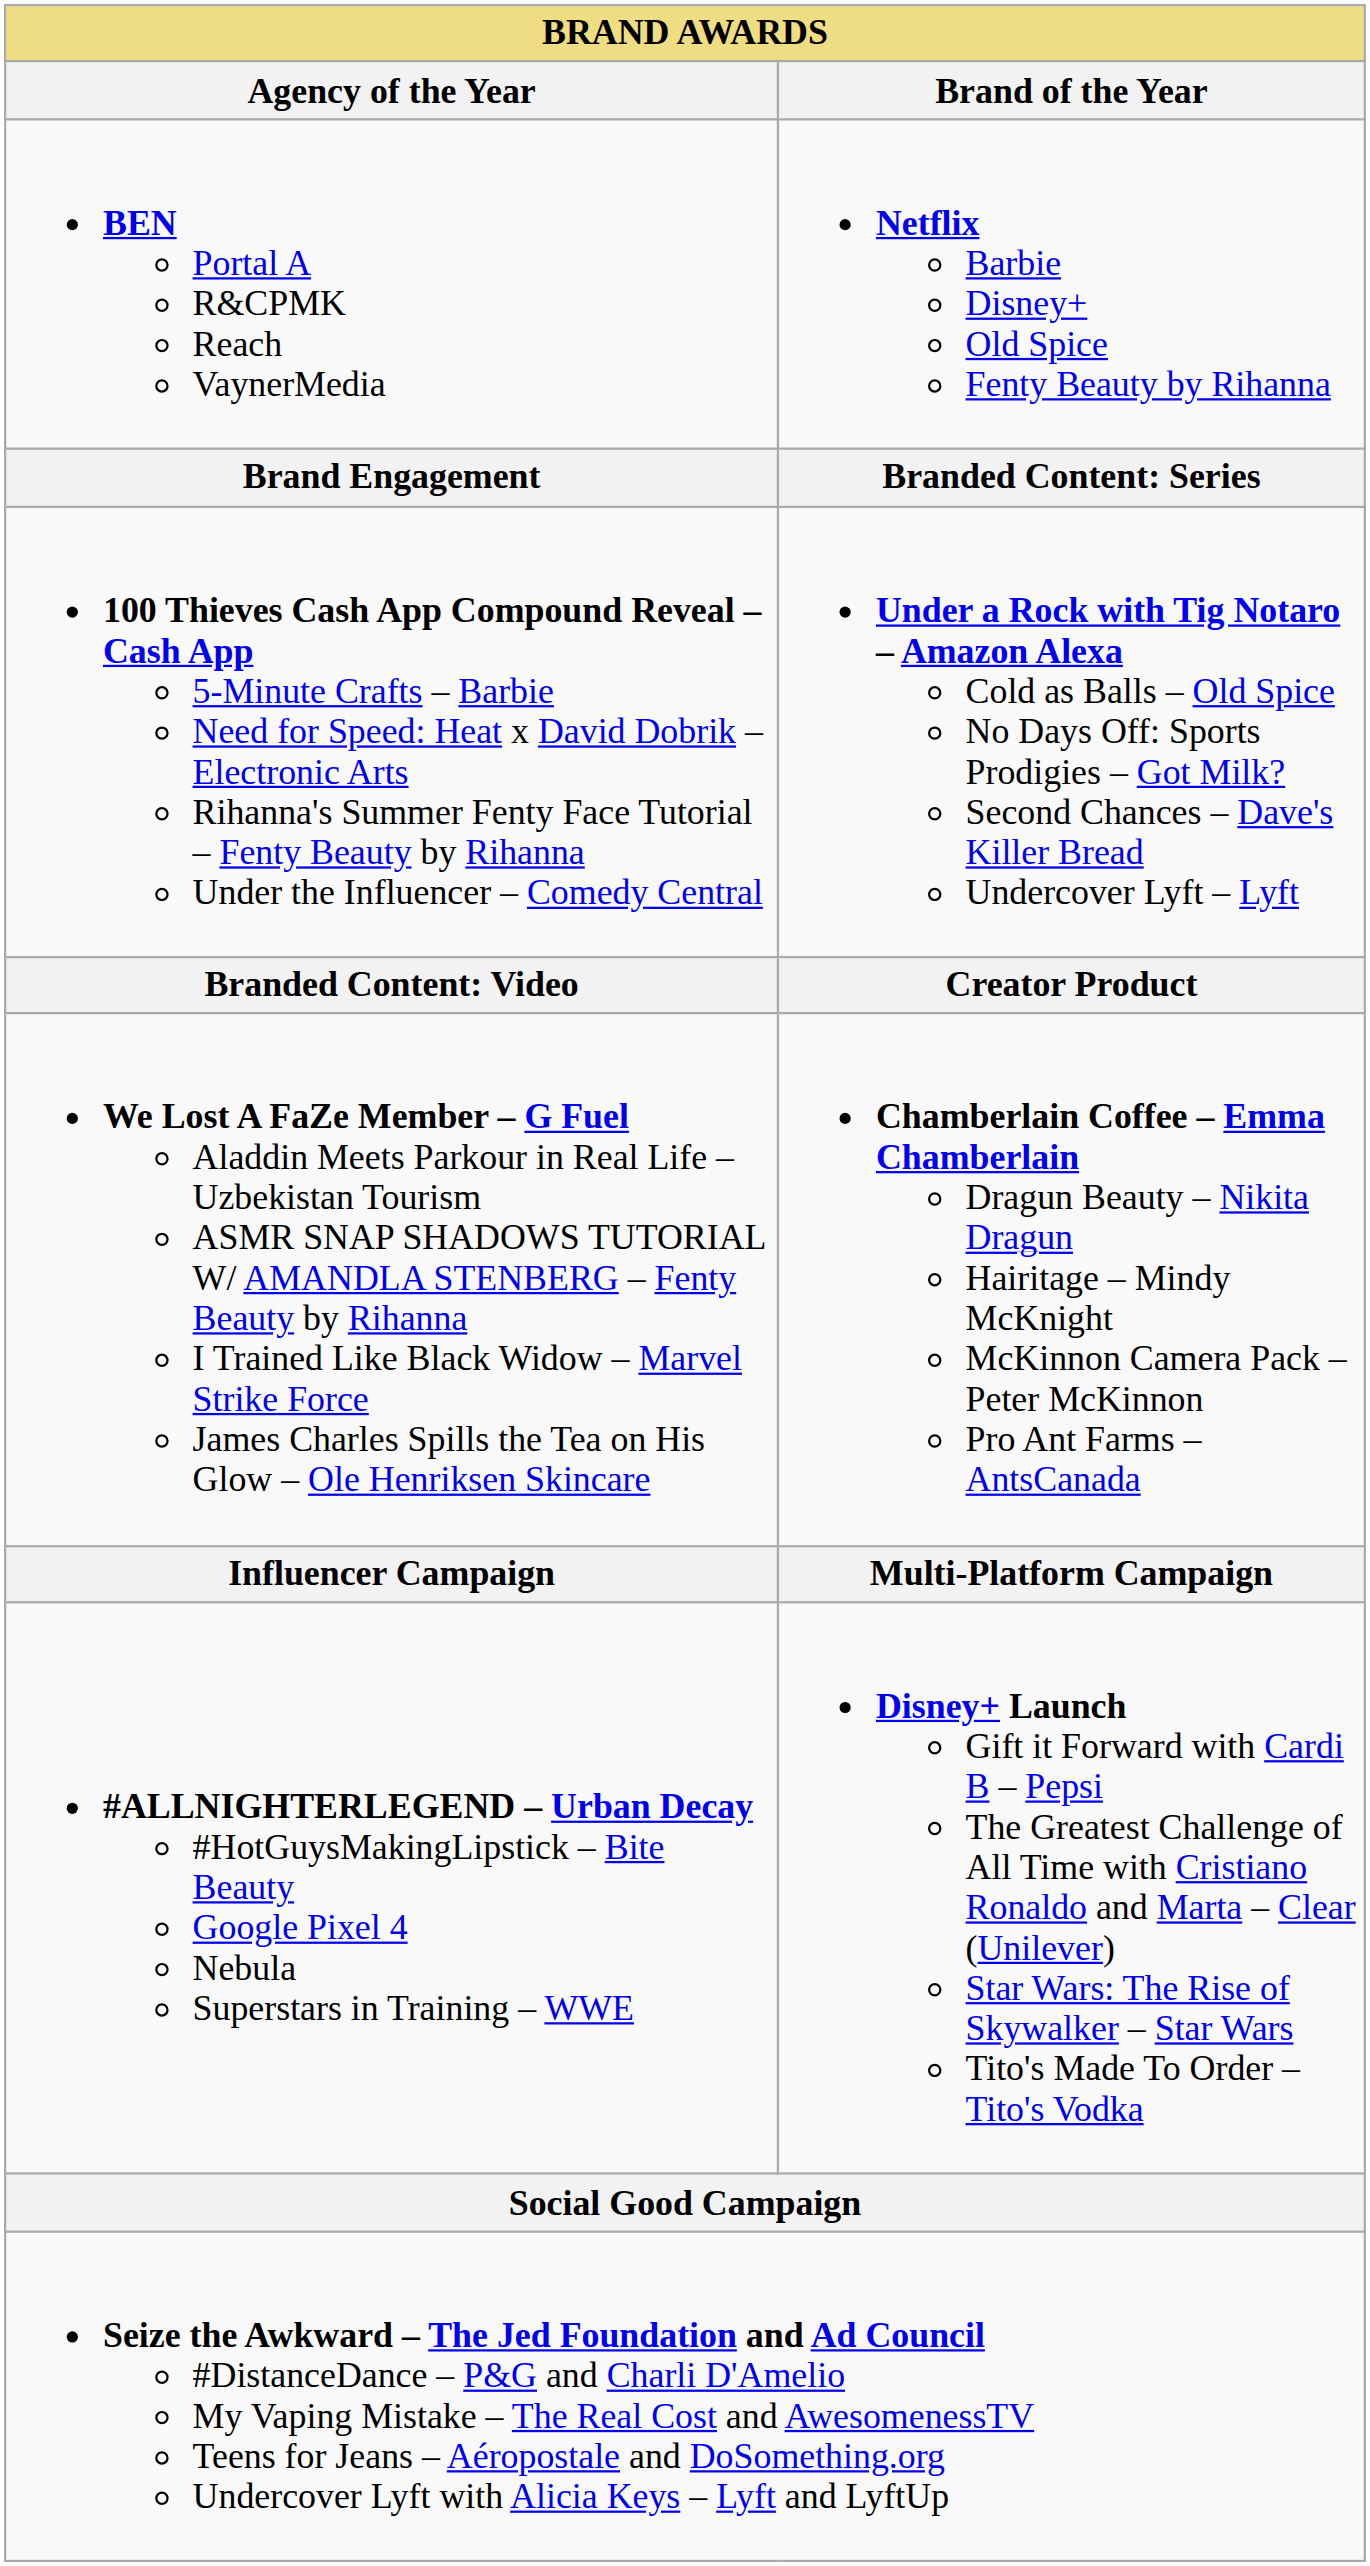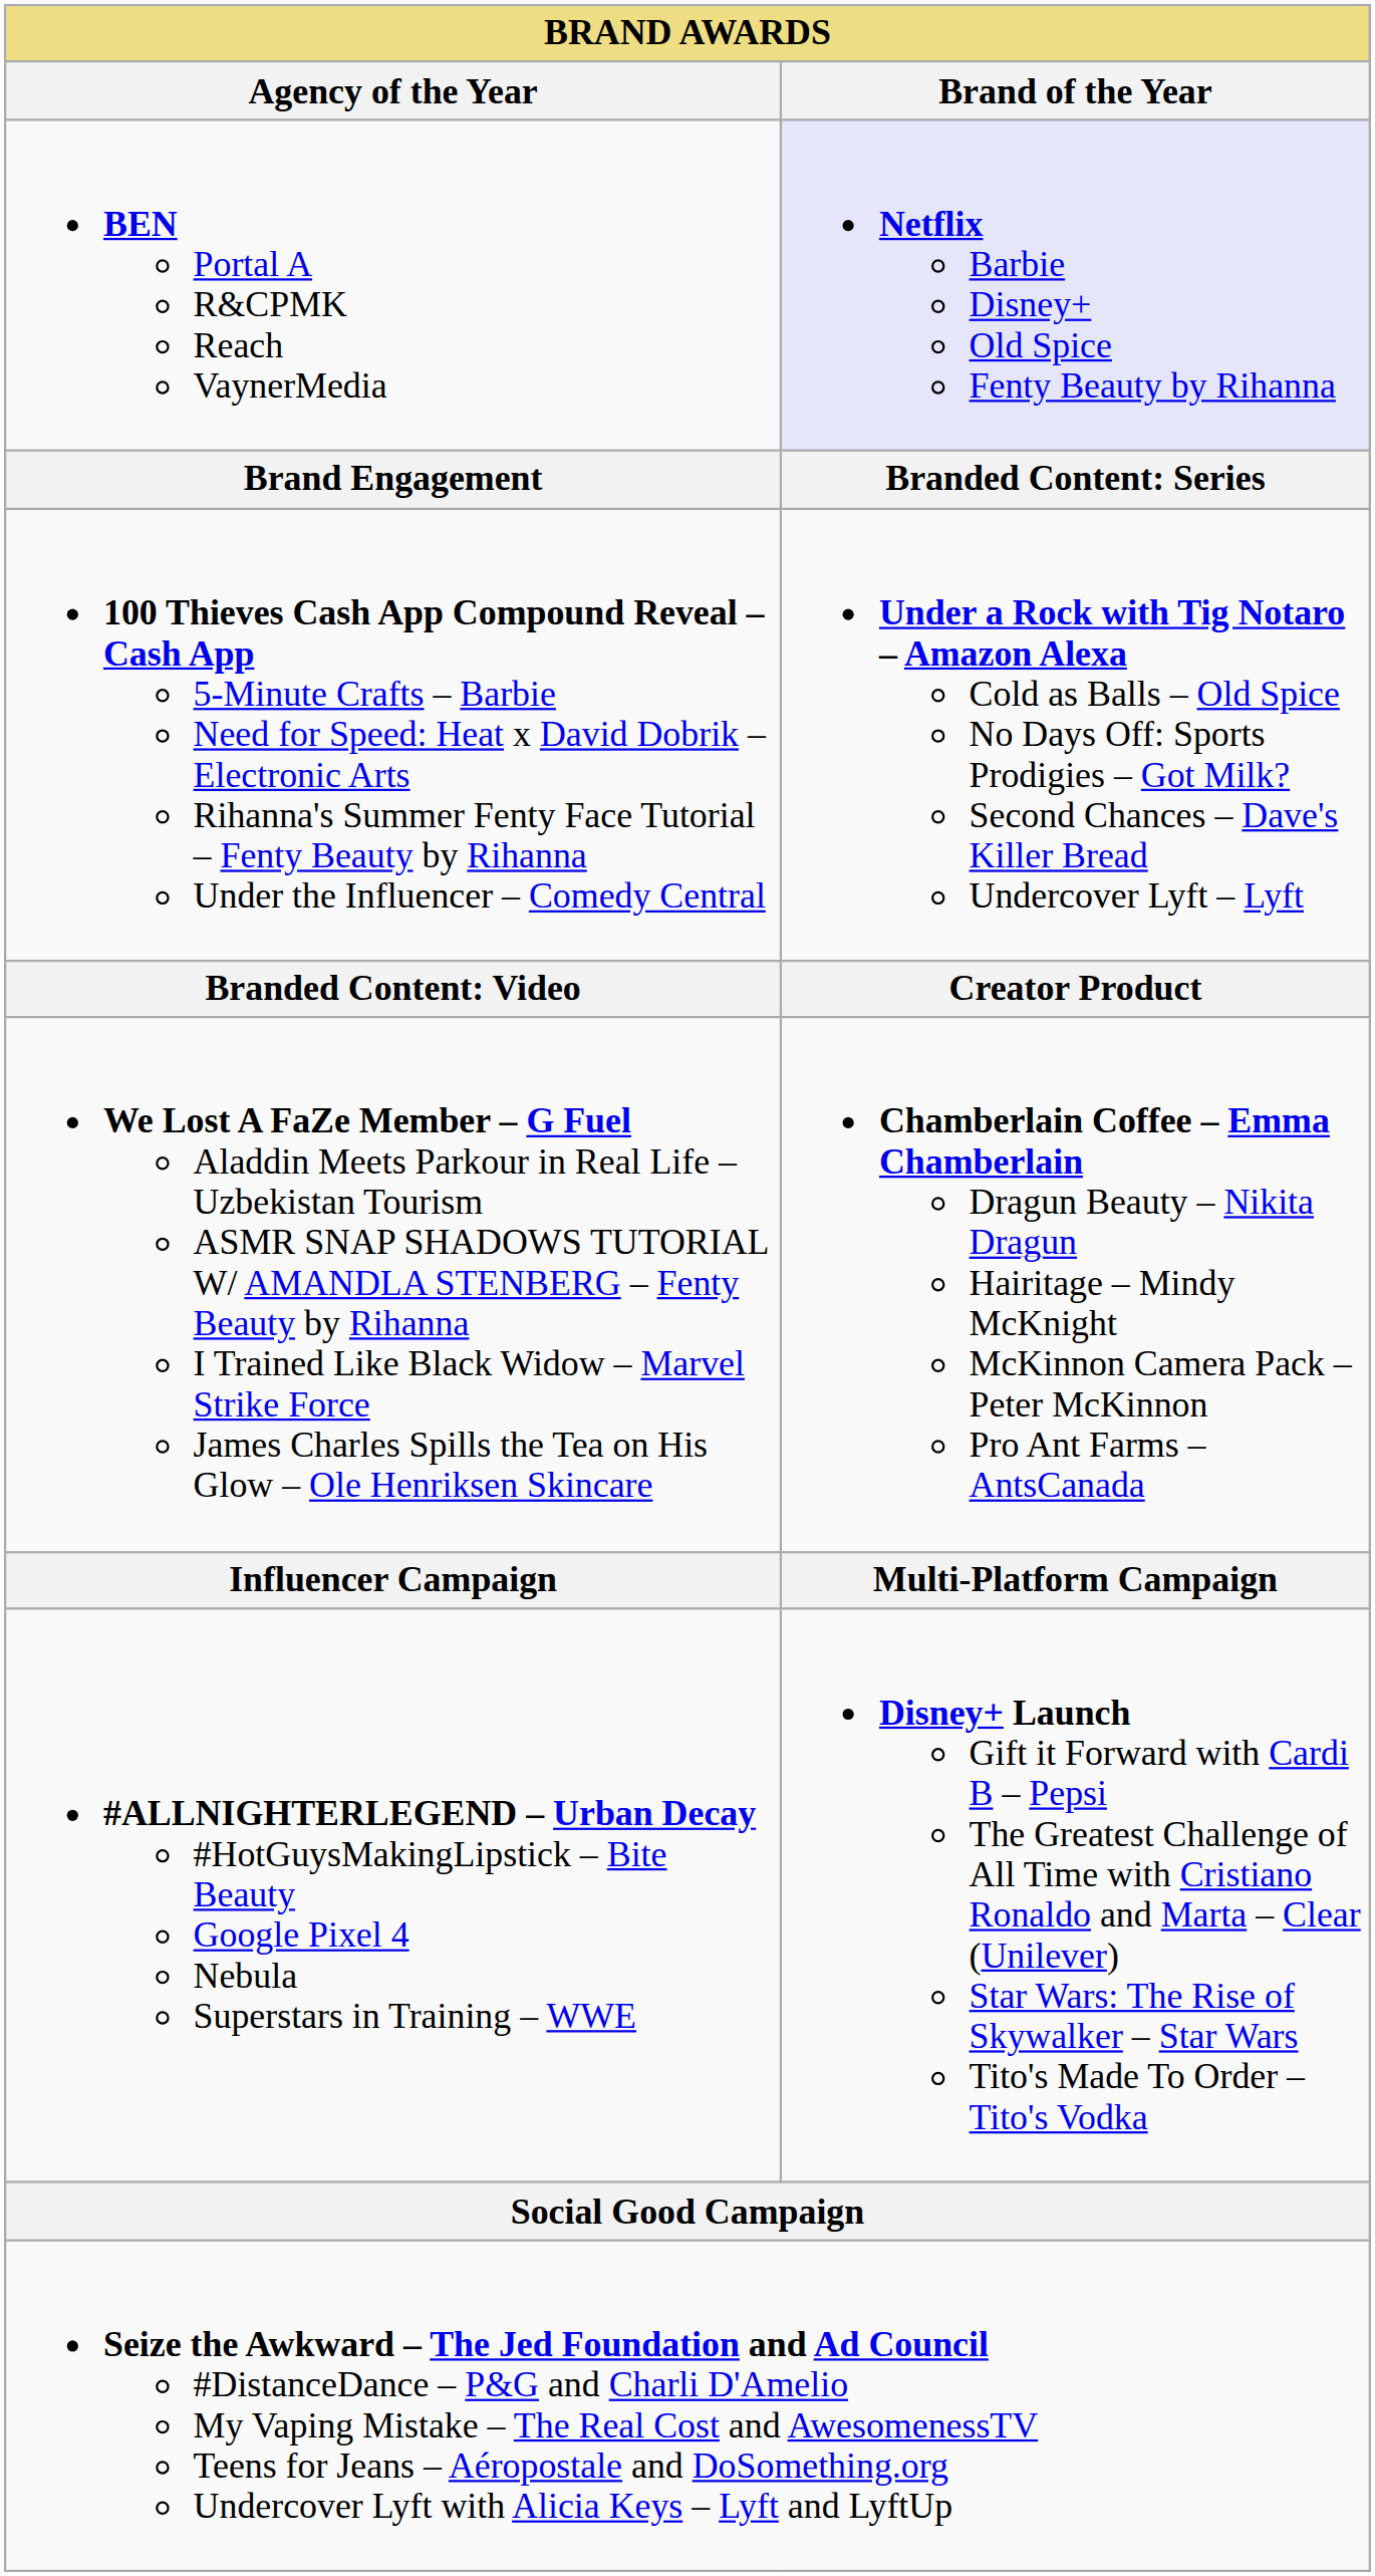BEN Portal A R&CPMK Reach VaynerMedia | Brand of the Year: no background -> lavender background
